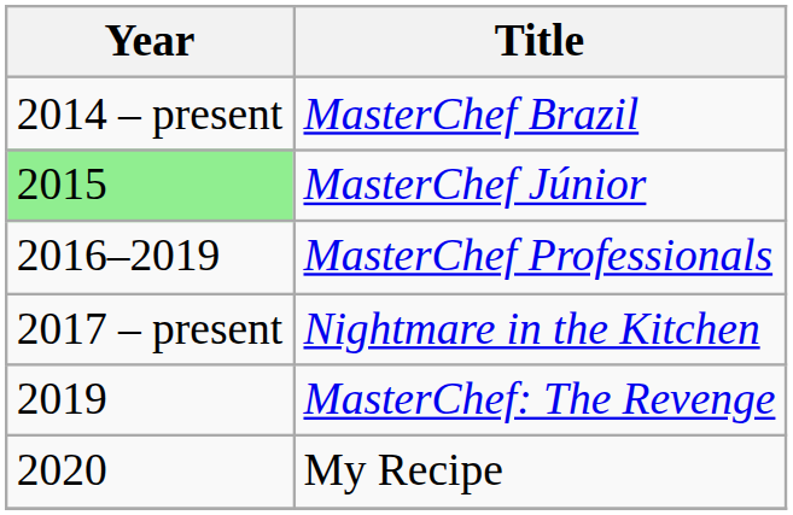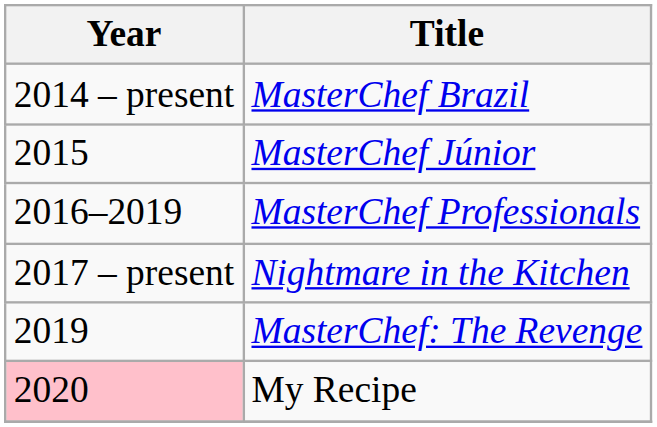MasterChef Júnior | Year: lightgreen background -> no background
My Recipe | Year: no background -> pink background
